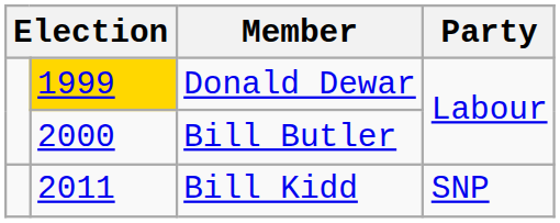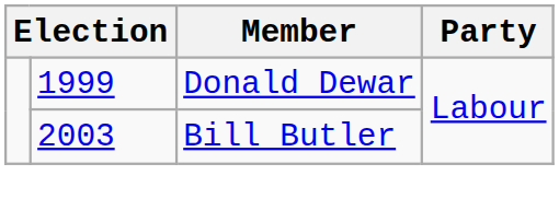Donald Dewar | column 2: gold background -> no background
Bill Butler | column 2: 2000 -> 2003
- row: 2011 | Bill Kidd | SNP
